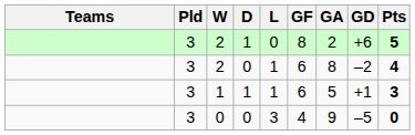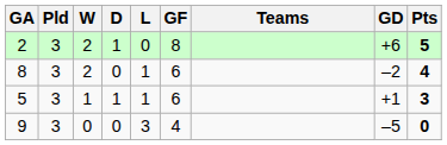columns swapped: Teams <-> GA
